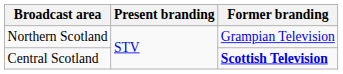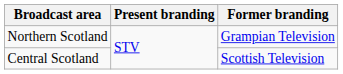Central Scotland | Former branding: bold -> normal
